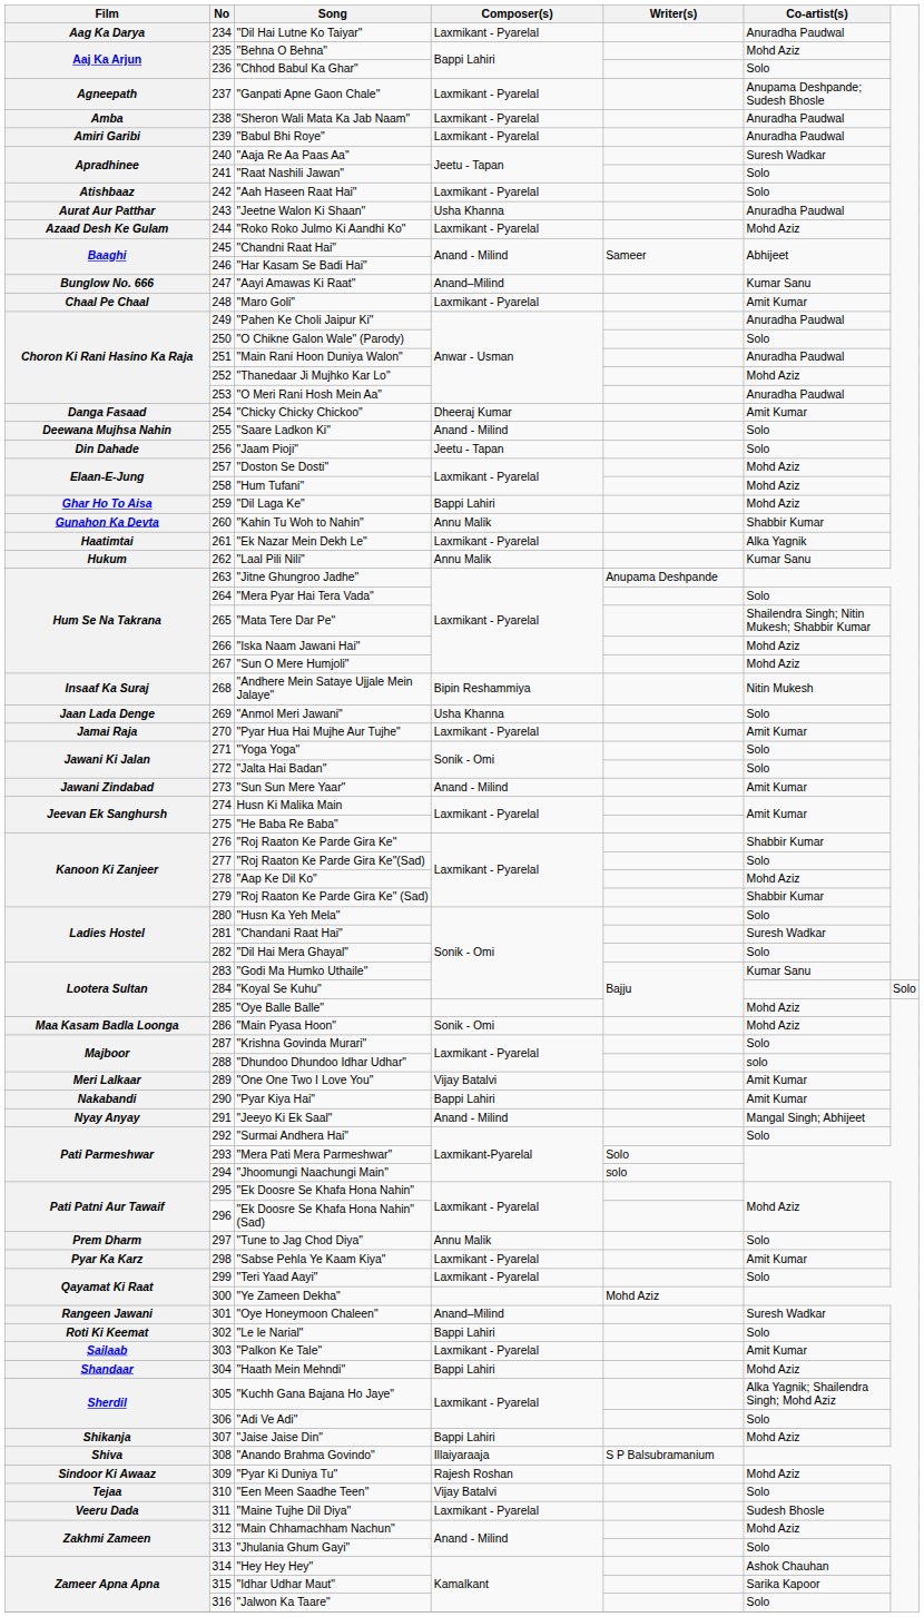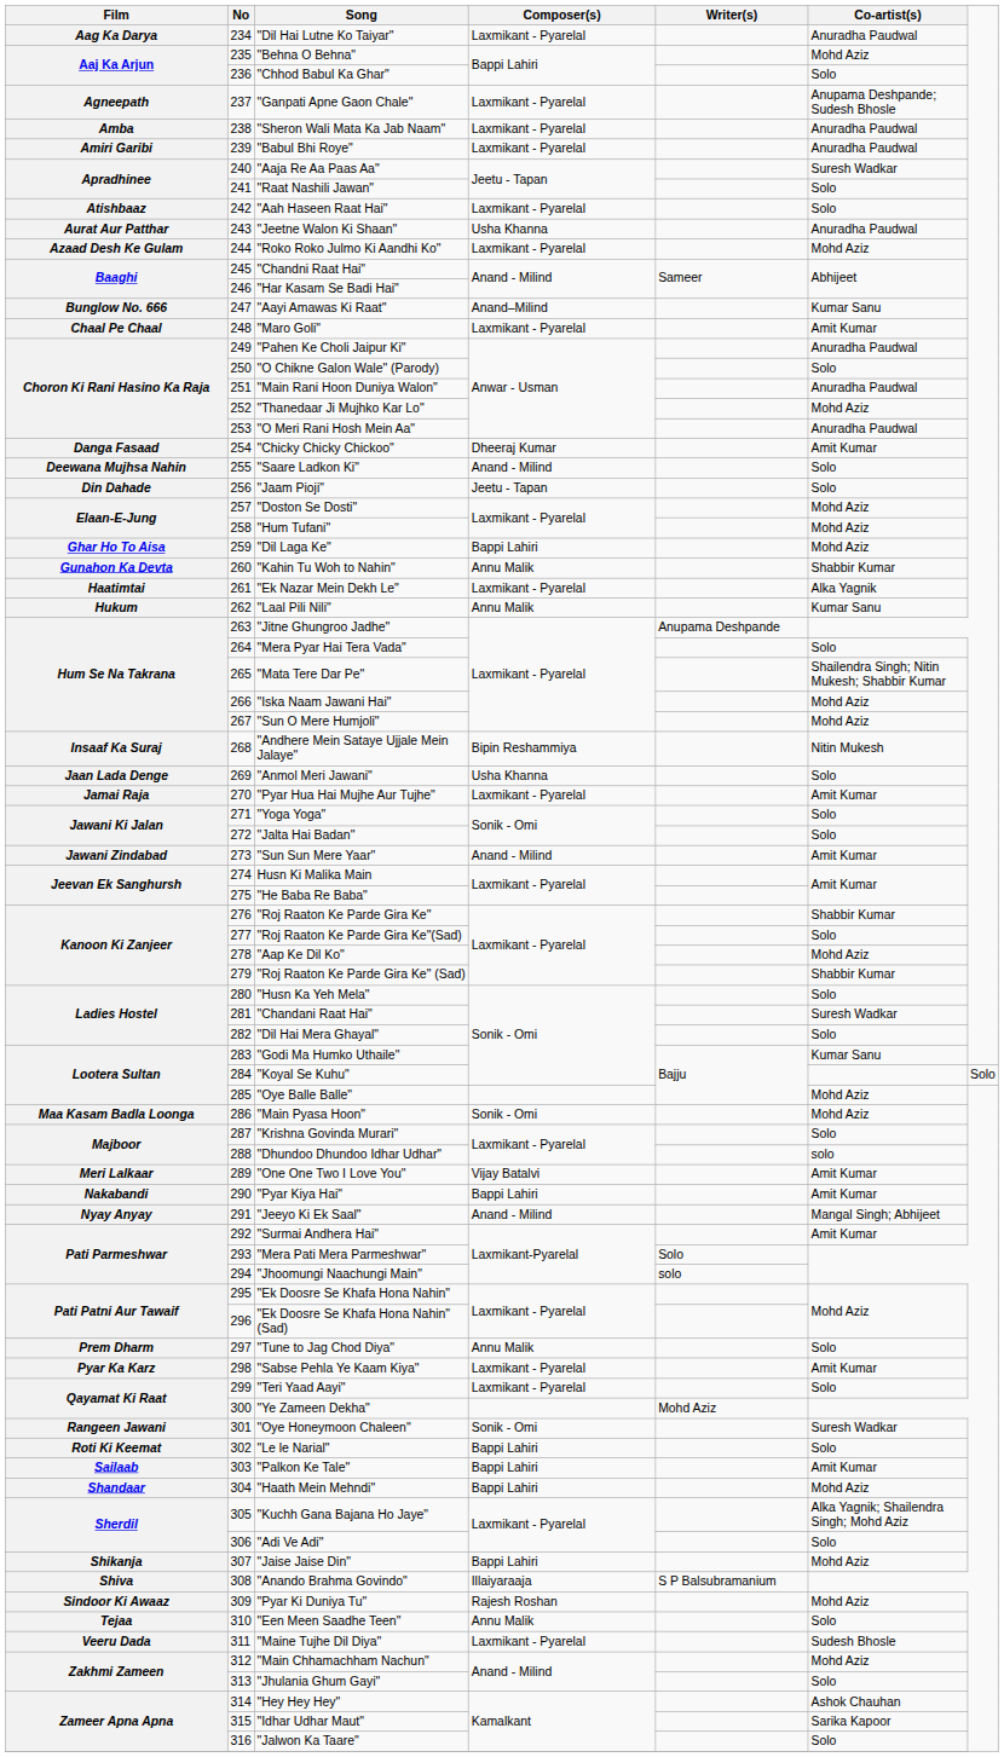"Surmai Andhera Hai" | Co-artist(s): Solo -> Amit Kumar
"Oye Honeymoon Chaleen" | Composer(s): Anand–Milind -> Sonik - Omi
"Palkon Ke Tale" | Composer(s): Laxmikant - Pyarelal -> Bappi Lahiri
"Een Meen Saadhe Teen" | Composer(s): Vijay Batalvi -> Annu Malik
